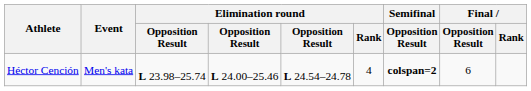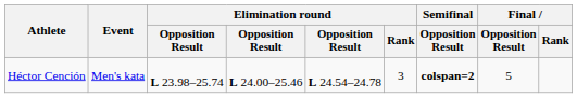Héctor Cención | Elimination round / Rank: 4 -> 3
Héctor Cención | Final / Opposition Result: 6 -> 5
